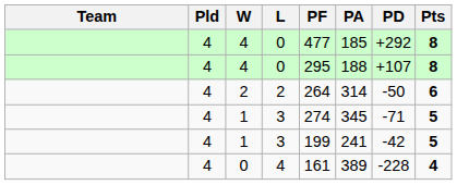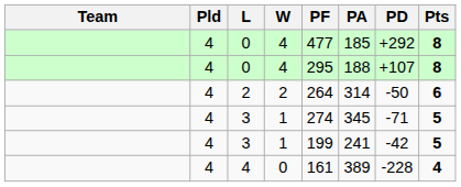columns swapped: W <-> L
